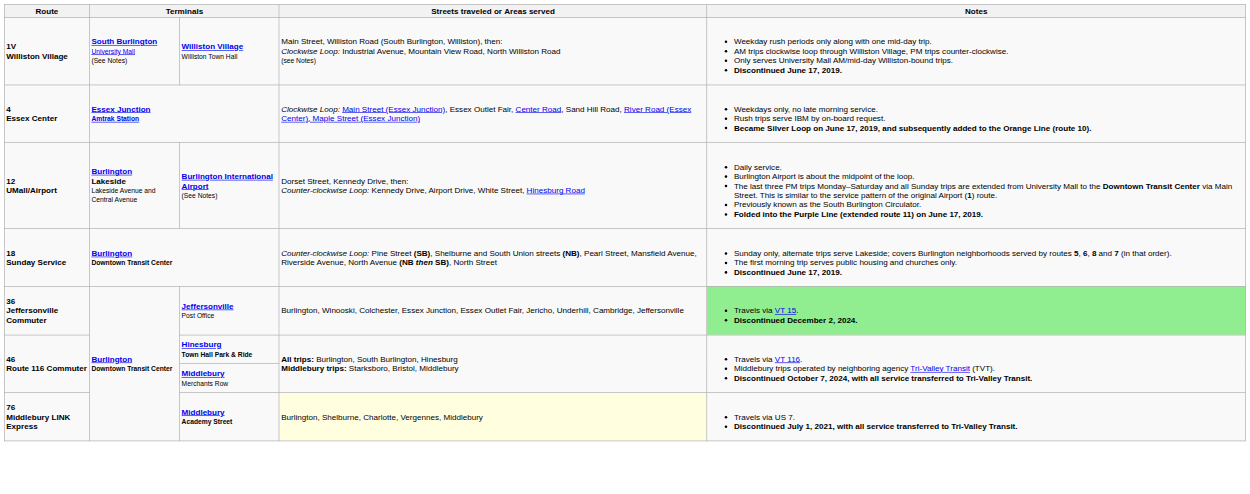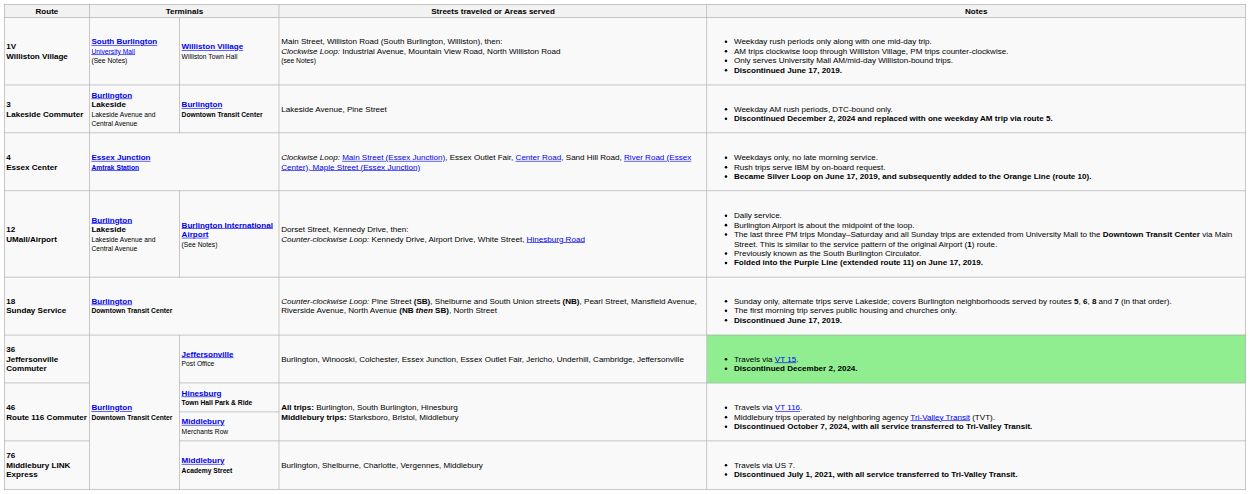+ row: 3 Lakeside Commuter | Burlington Lakeside Lakeside Avenue and Central Avenue | Burlington Downtown Transit Center | Lakeside Avenue, Pine Street | Weekday AM rush periods, DTC-bound only. Discontinued December 2, 2024 and replaced with one weekday AM trip via route 5.
76 Middlebury LINK Express | Streets traveled or Areas served: lightyellow background -> no background
